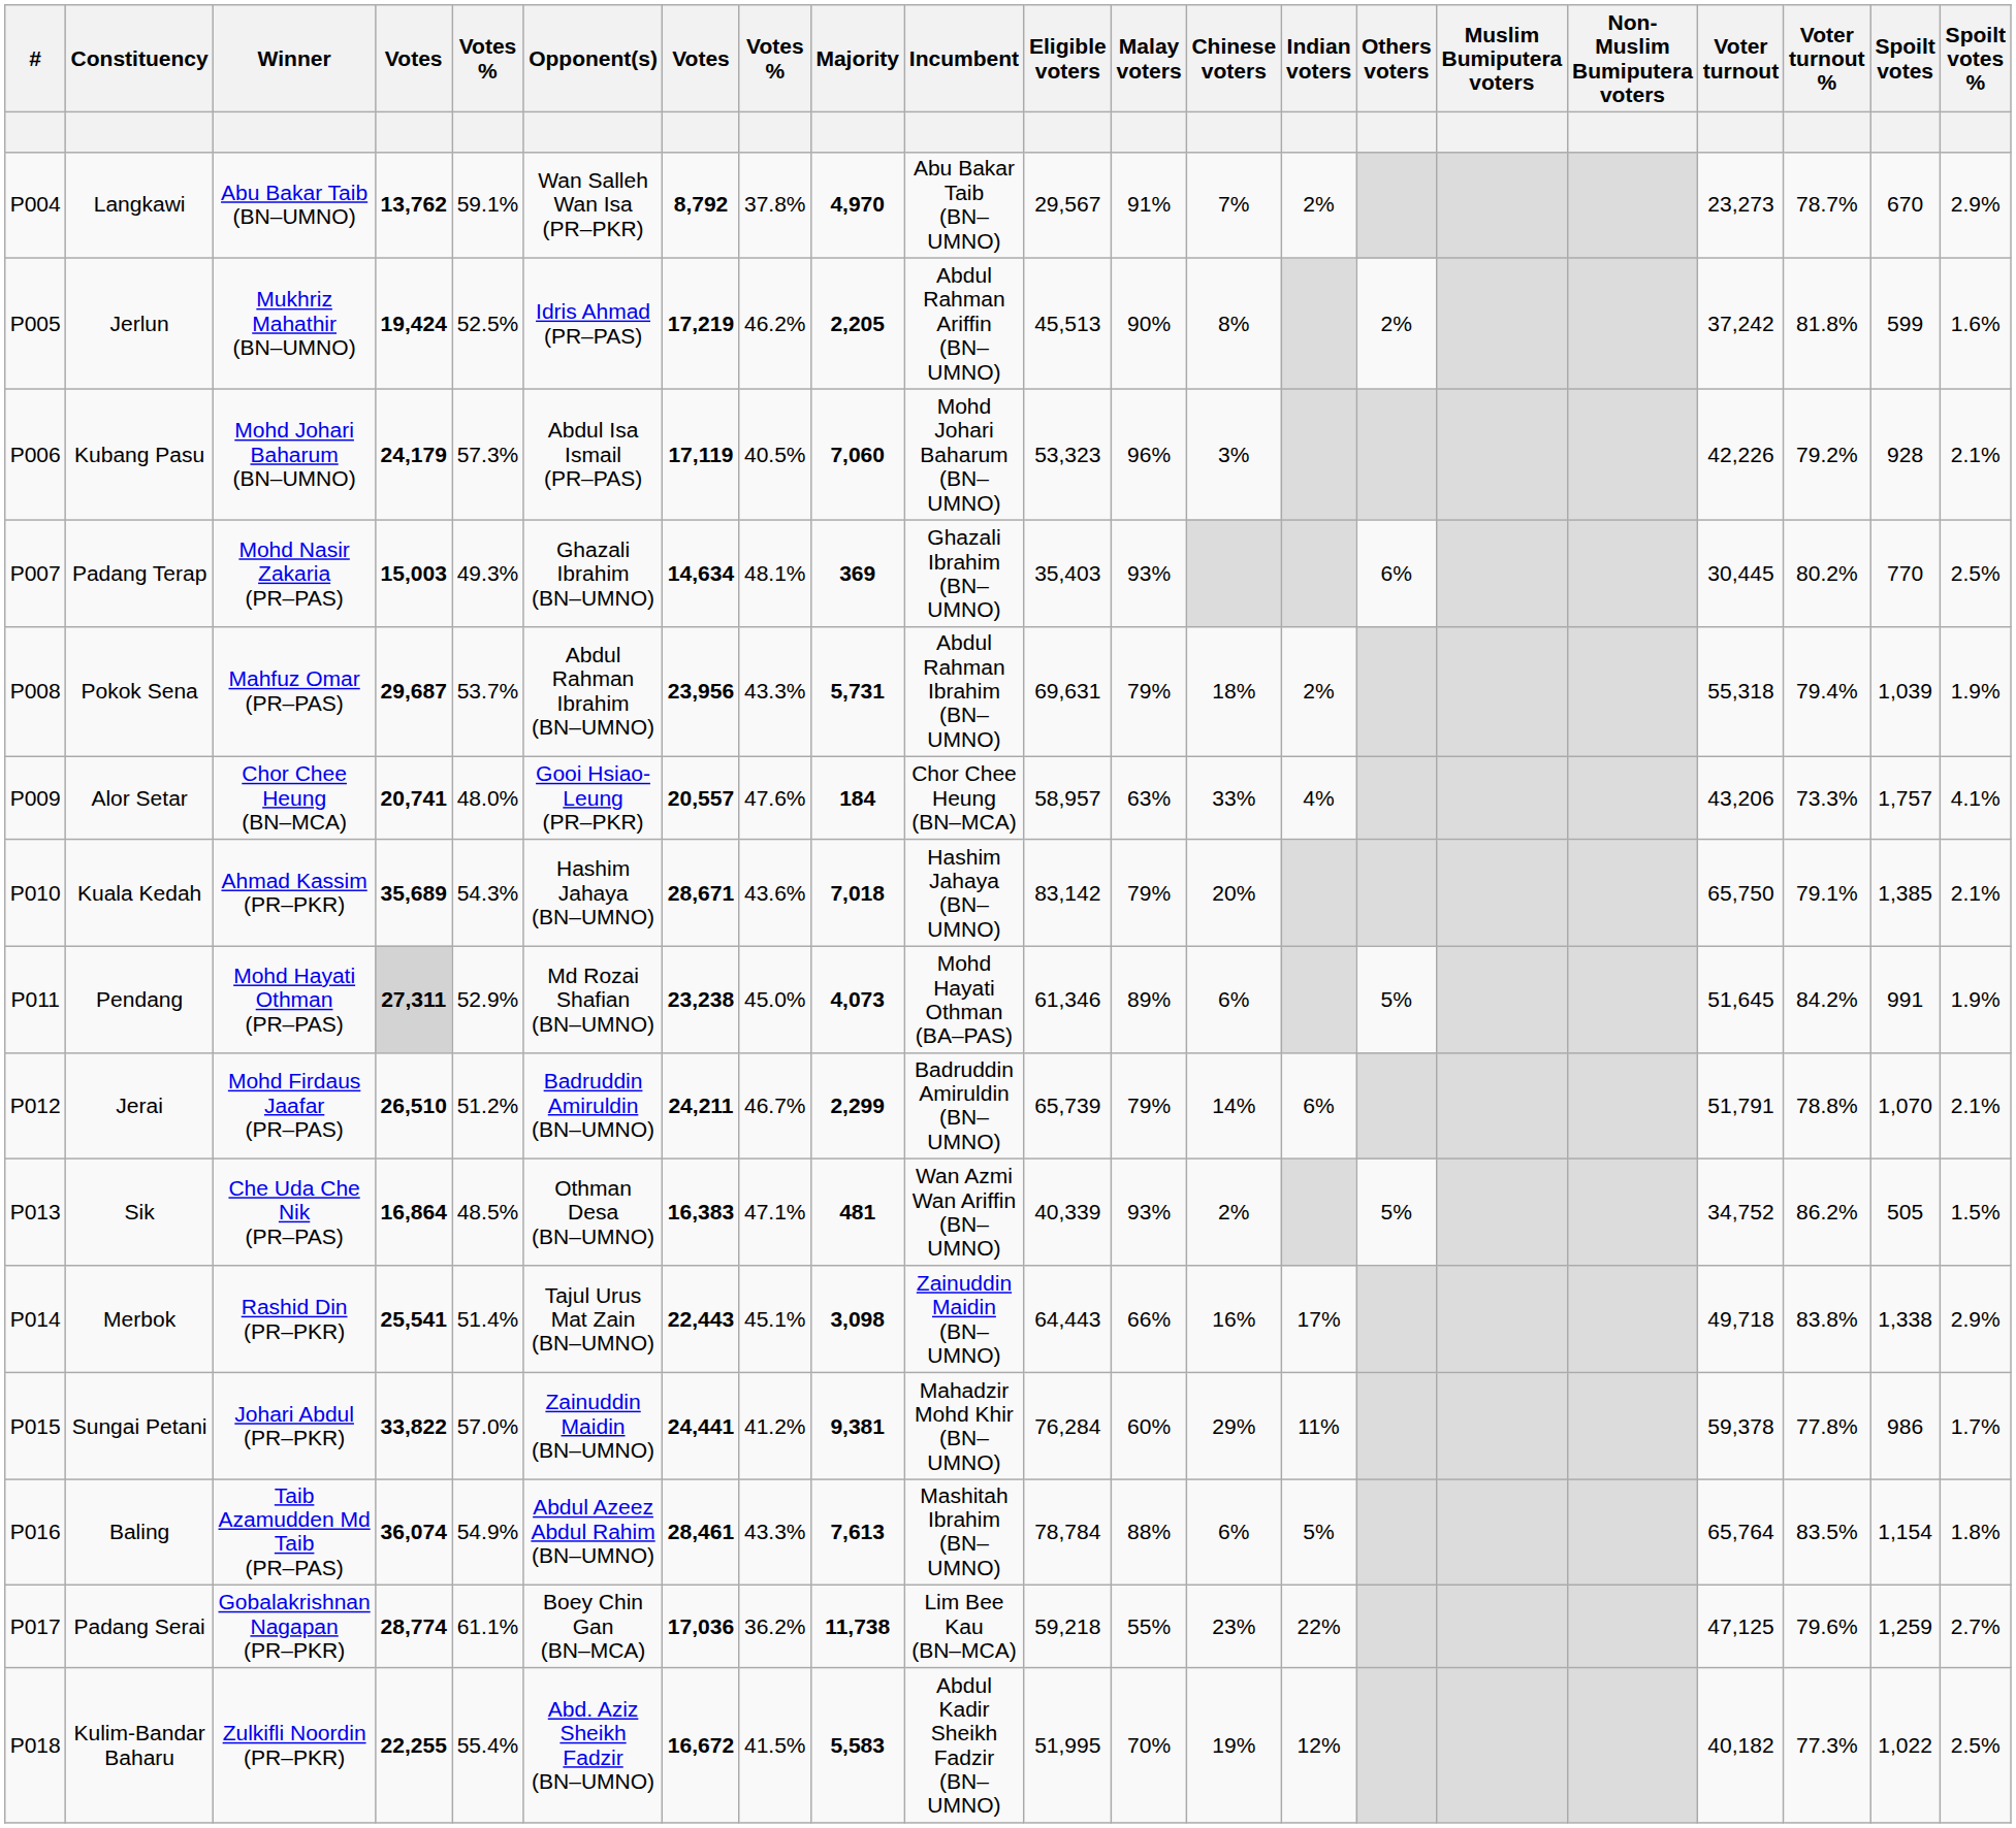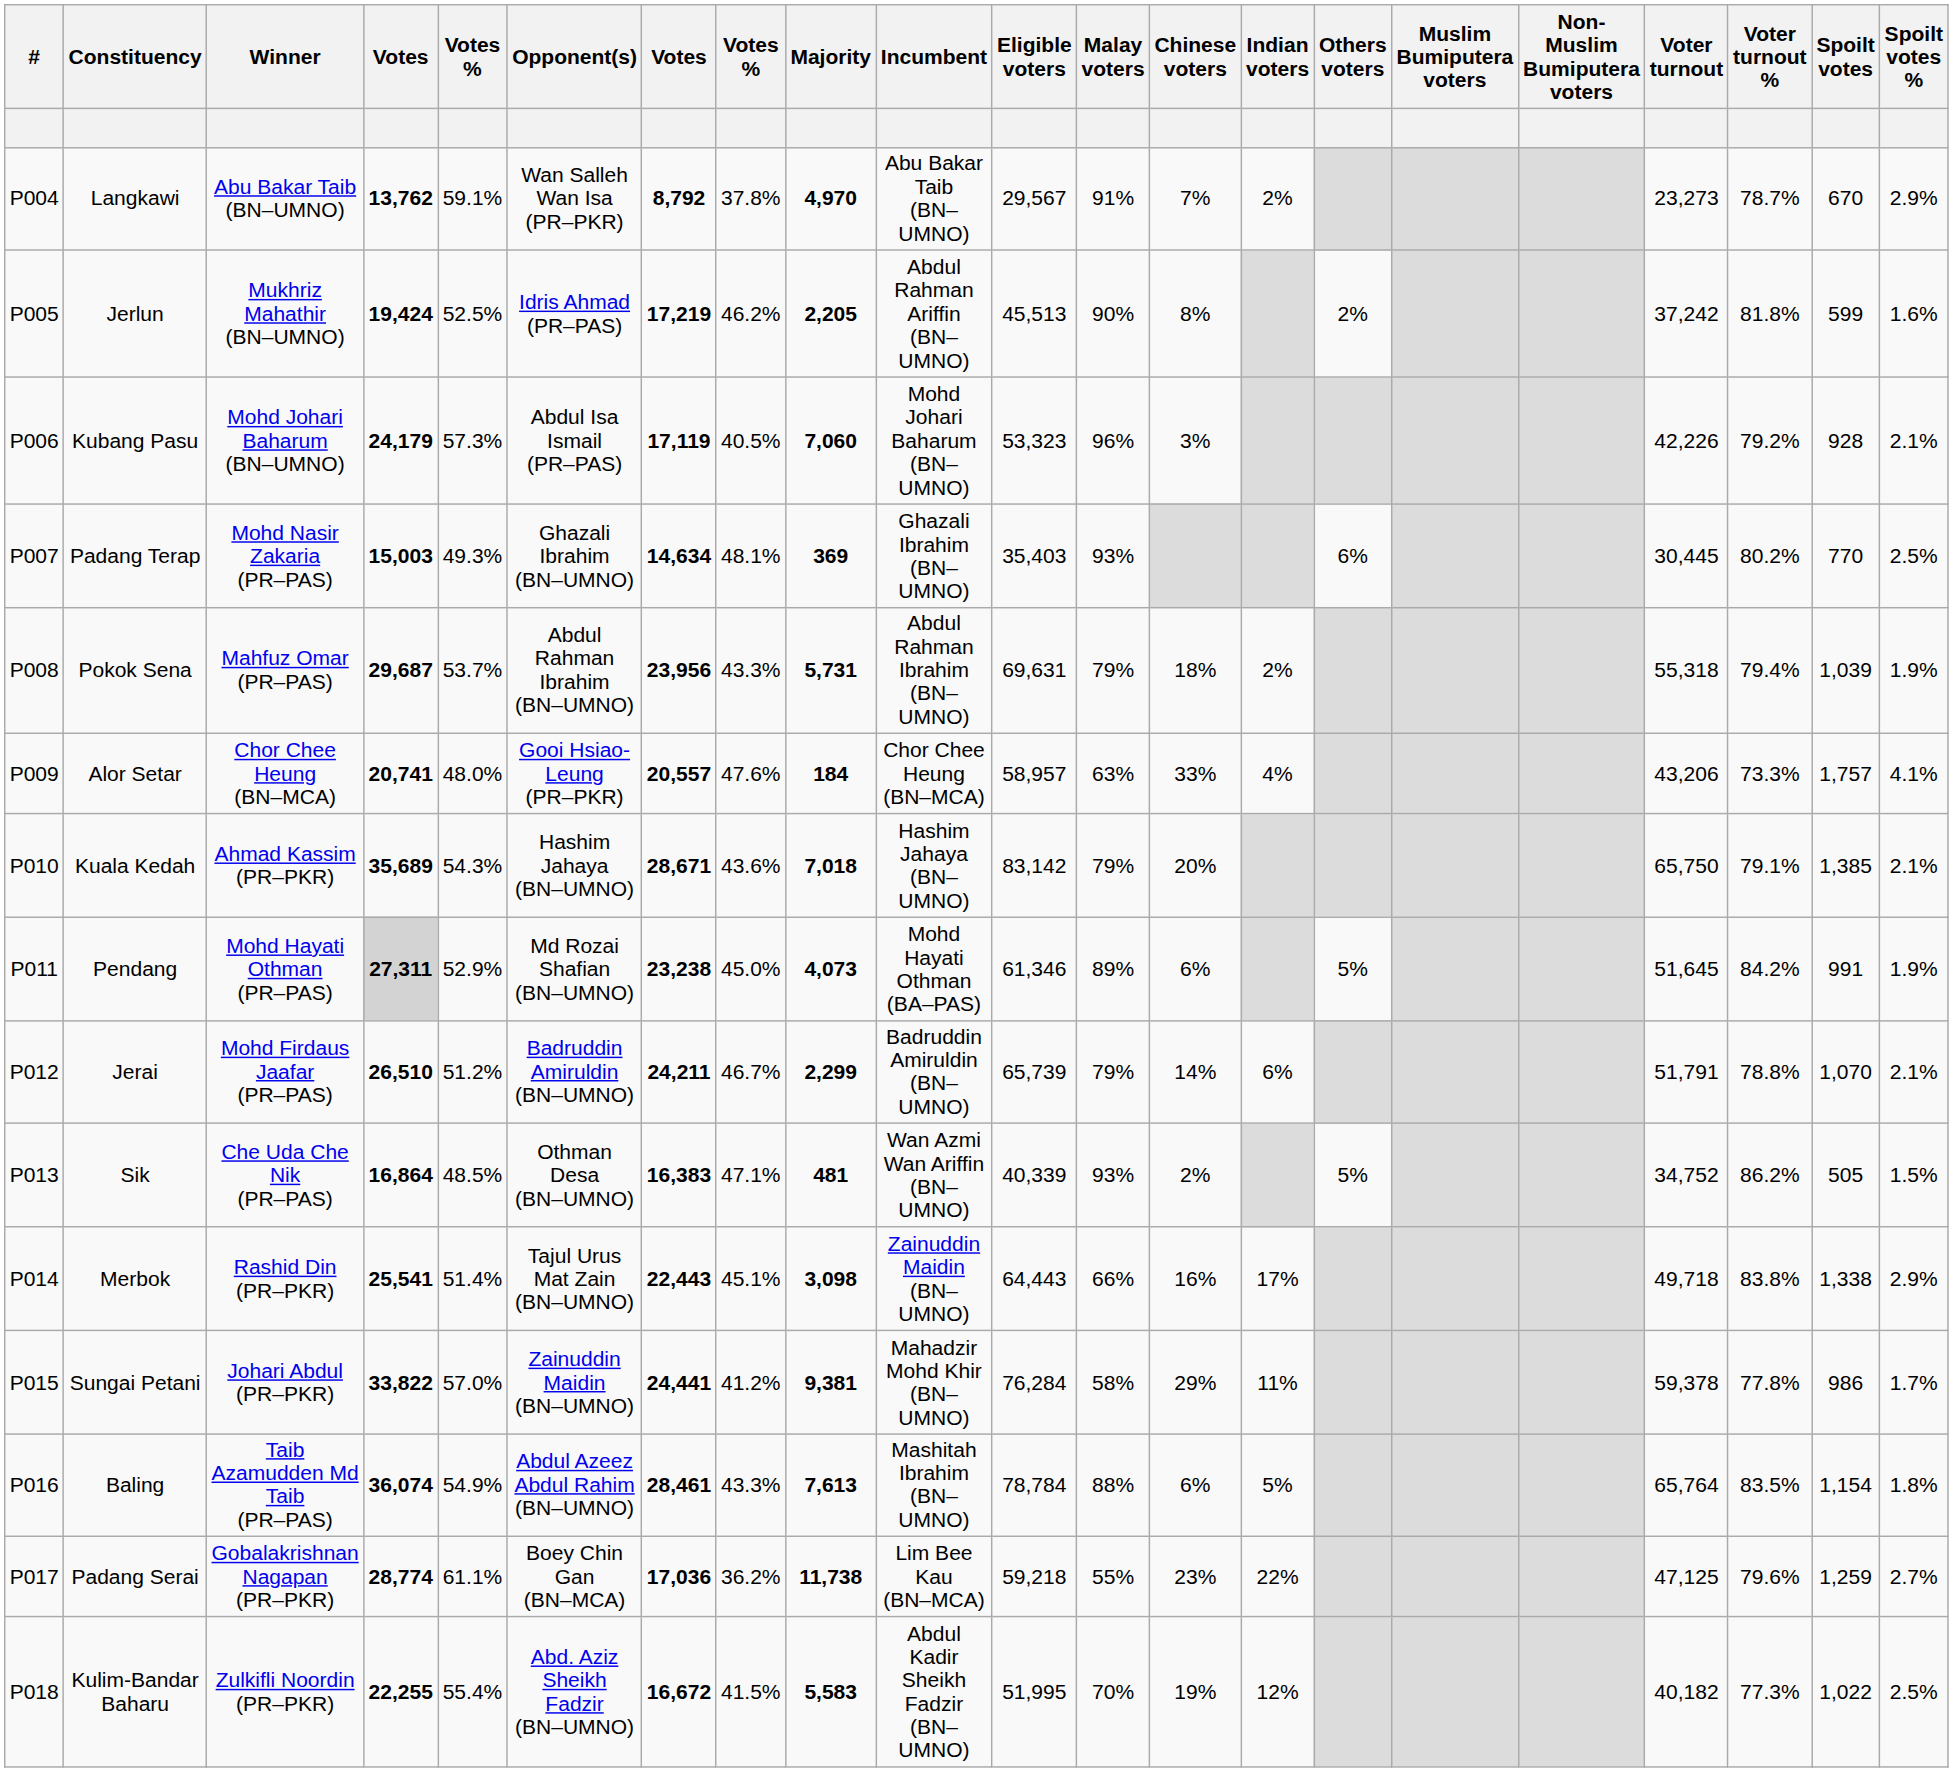Sungai Petani | Malay voters: 60% -> 58%
